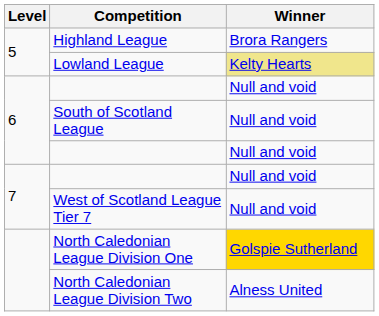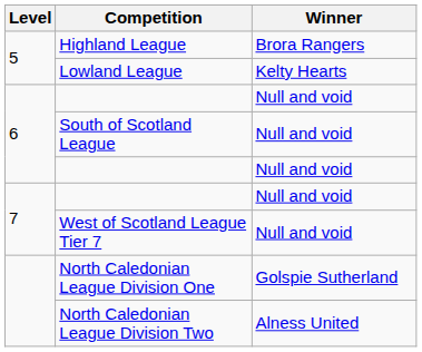Lowland League | Winner: khaki background -> no background
North Caledonian League Division One | Winner: gold background -> no background
